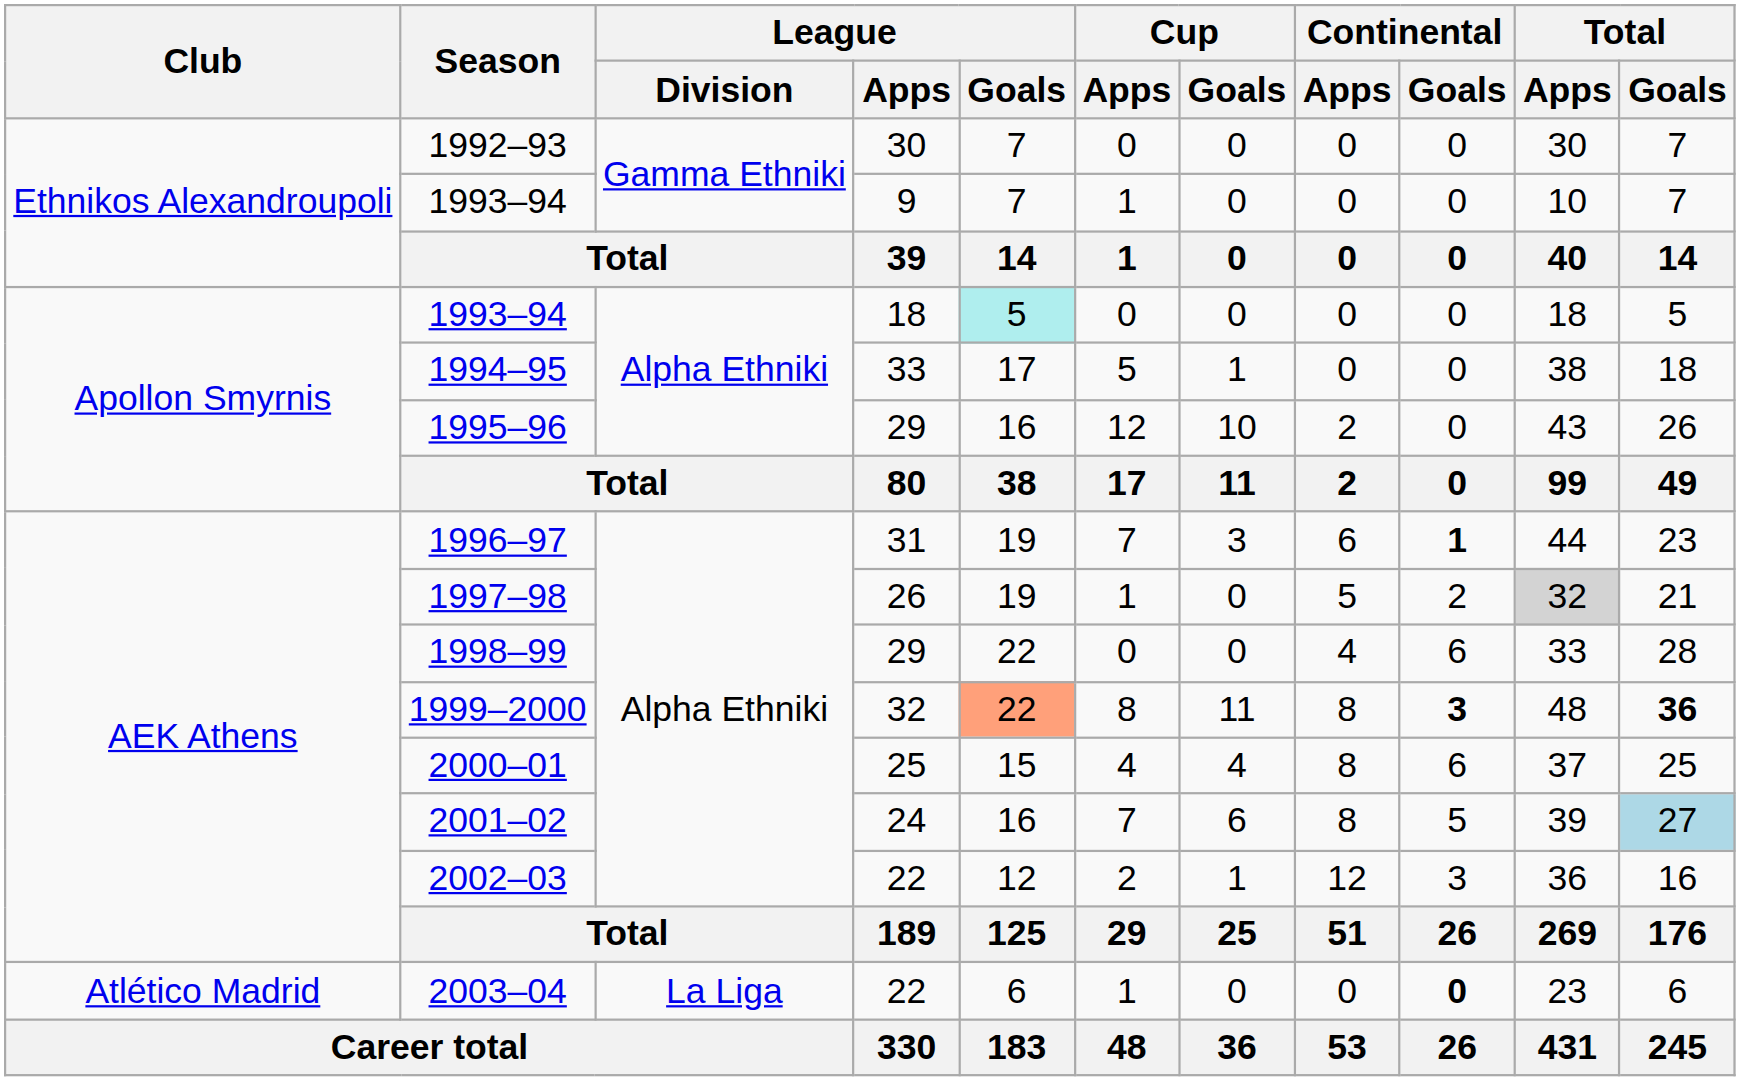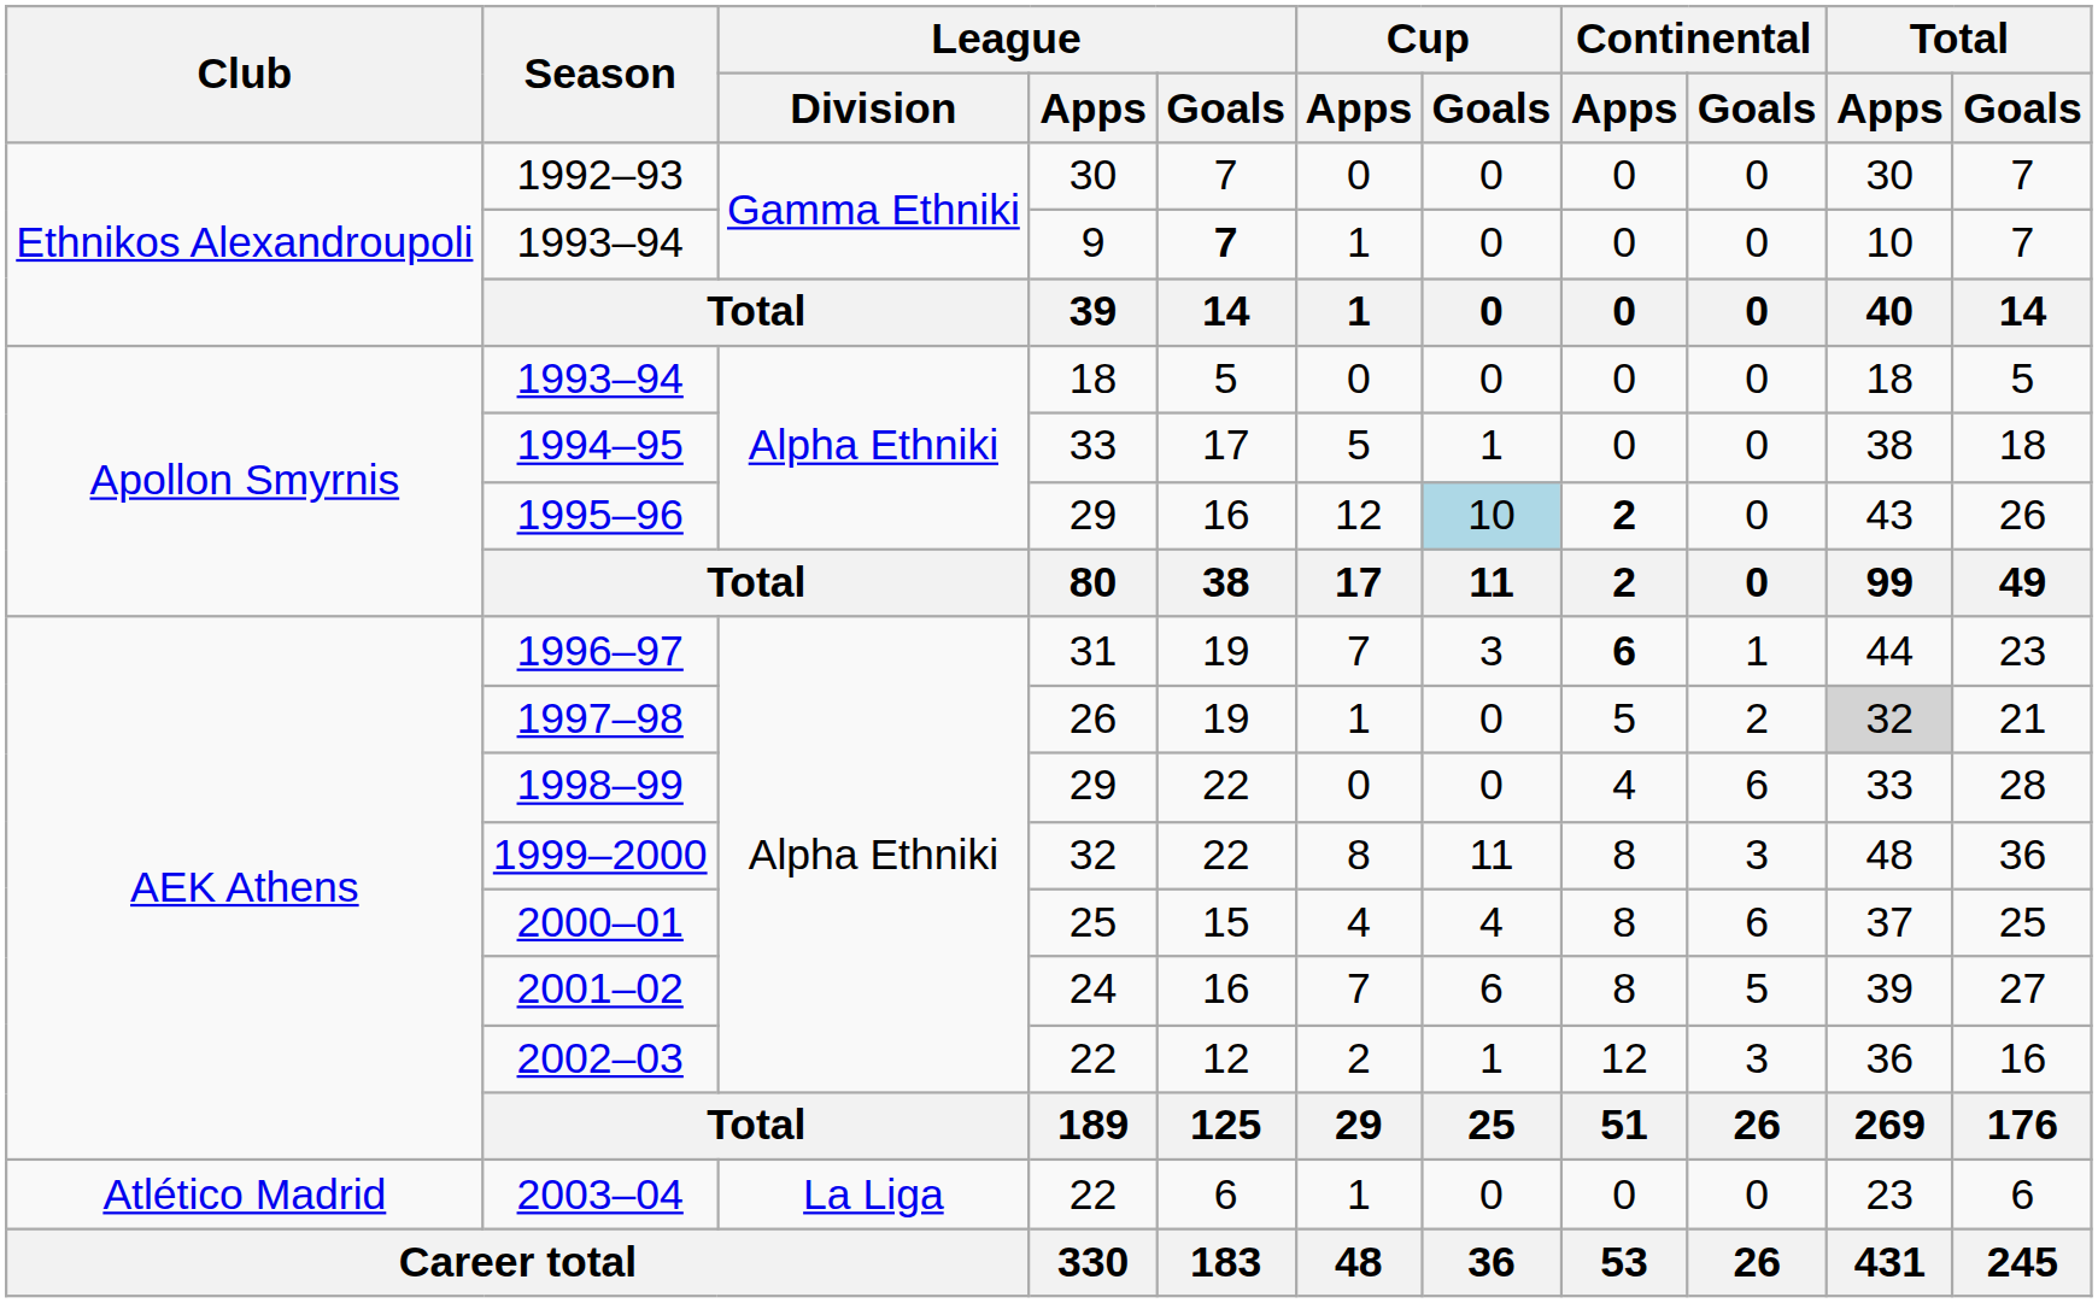1993–94 / 9 | League / Goals: normal -> bold
1993–94 / 18 | League / Goals: paleturquoise background -> no background
1995–96 | Cup / Goals: no background -> lightblue background
1995–96 | Continental / Apps: normal -> bold
1996–97 | Continental / Apps: normal -> bold
1996–97 | Continental / Goals: bold -> normal
1999–2000 | League / Goals: lightsalmon background -> no background
1999–2000 | Continental / Goals: bold -> normal
1999–2000 | Total / Goals: bold -> normal
2001–02 | Total / Goals: lightblue background -> no background
2003–04 | Continental / Goals: bold -> normal
